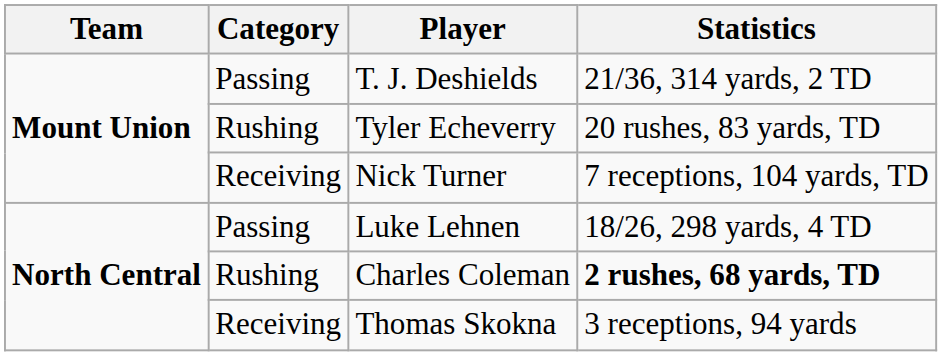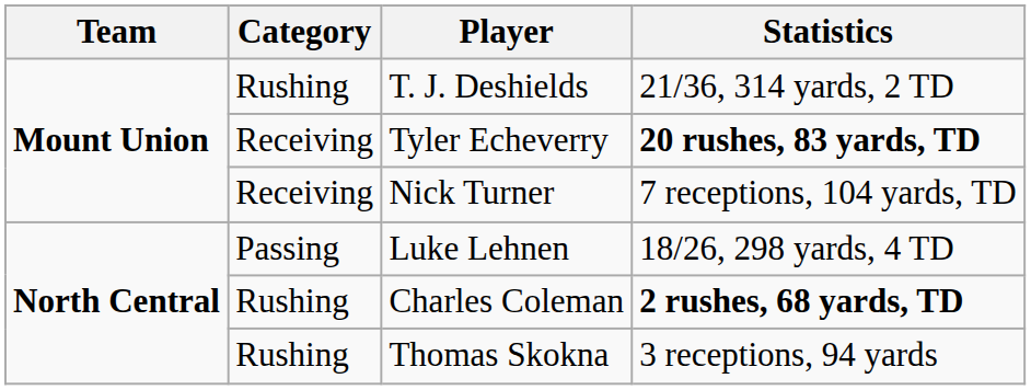T. J. Deshields | Category: Passing -> Rushing
Tyler Echeverry | Category: Rushing -> Receiving
Tyler Echeverry | Statistics: normal -> bold
Thomas Skokna | Category: Receiving -> Rushing
